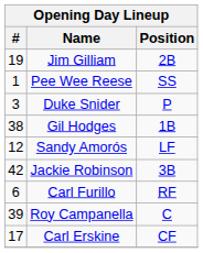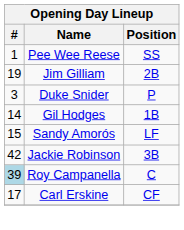rows swapped: Jim Gilliam <-> Pee Wee Reese
Gil Hodges | #: 38 -> 14
Sandy Amorós | #: 12 -> 15
- row: 6 | Carl Furillo | RF
Roy Campanella | #: no background -> lightblue background
